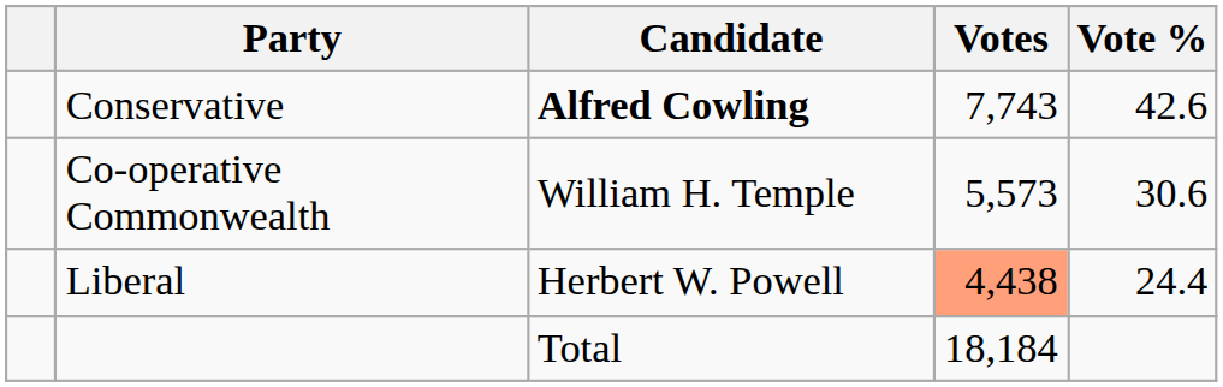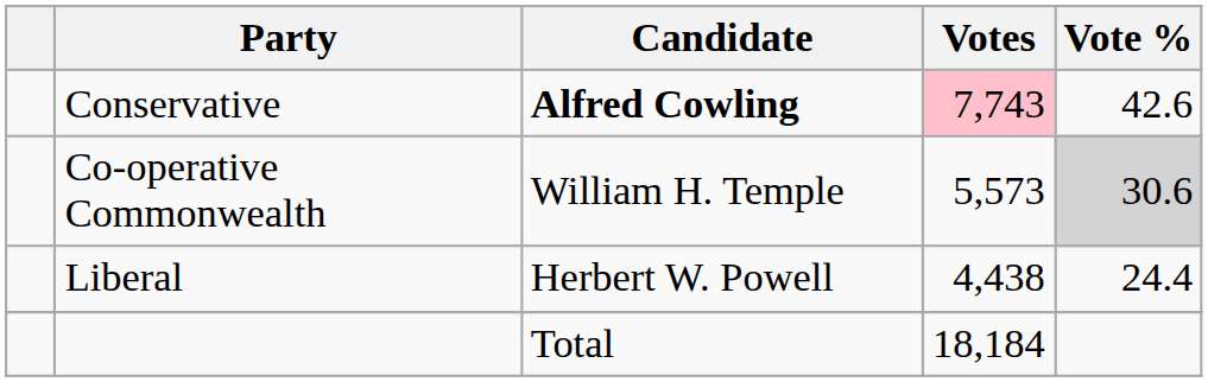Conservative | Votes: no background -> pink background
Co-operative Commonwealth | Vote %: no background -> lightgrey background
Liberal | Votes: lightsalmon background -> no background
